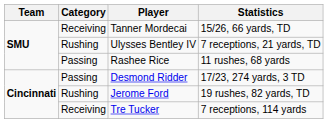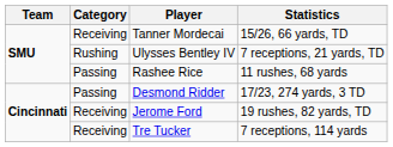Jerome Ford | Category: Rushing -> Receiving
